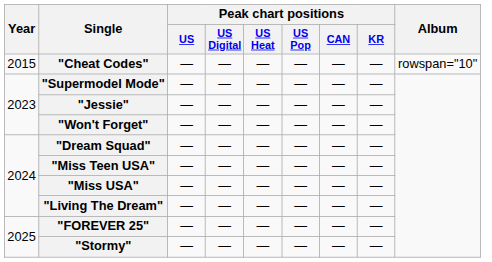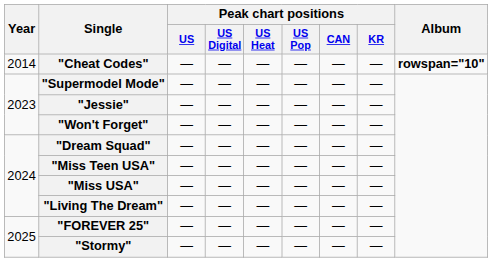"Cheat Codes" | Year: 2015 -> 2014
"Cheat Codes" | Album: normal -> bold
